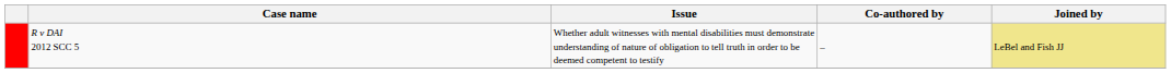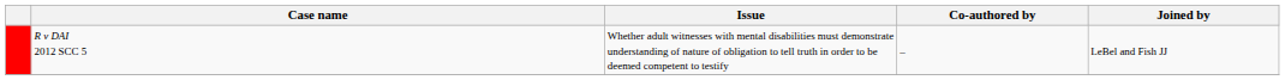R v DAI 2012 SCC 5 | Joined by: khaki background -> no background
